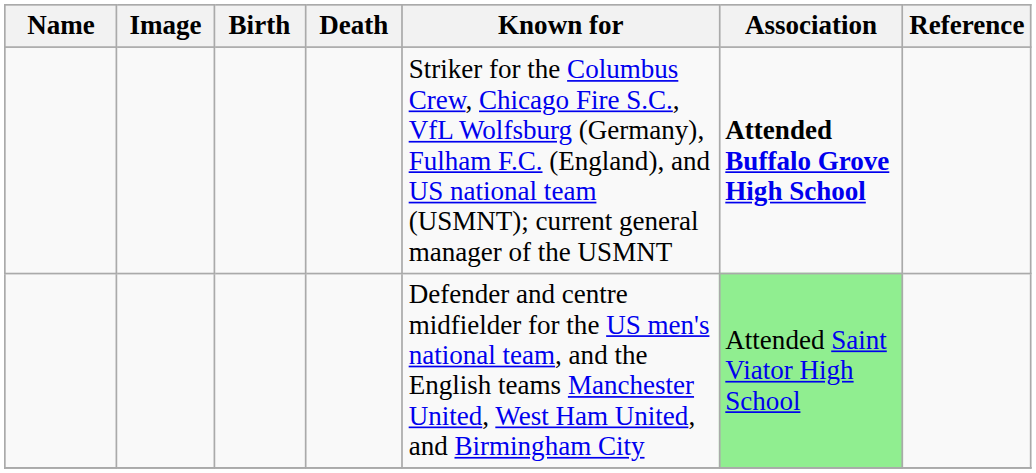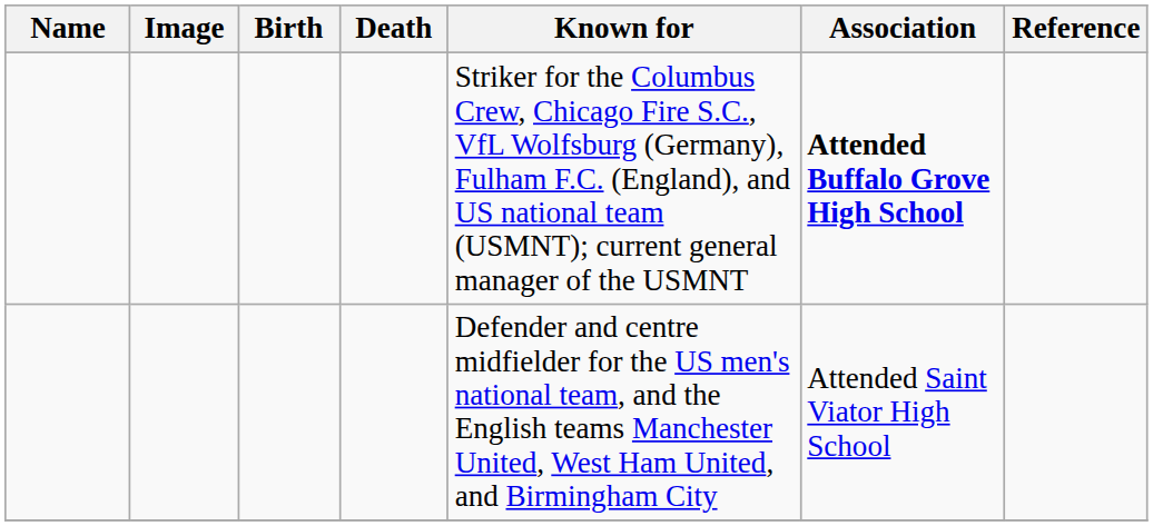row 3 | Association: lightgreen background -> no background
